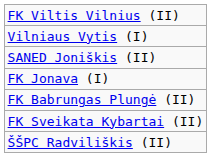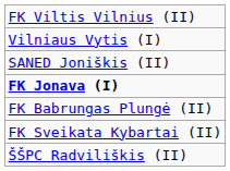row 4 | column 1: normal -> bold
